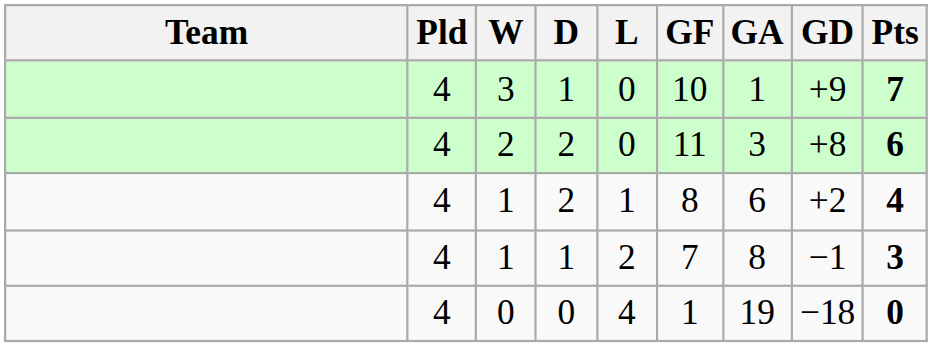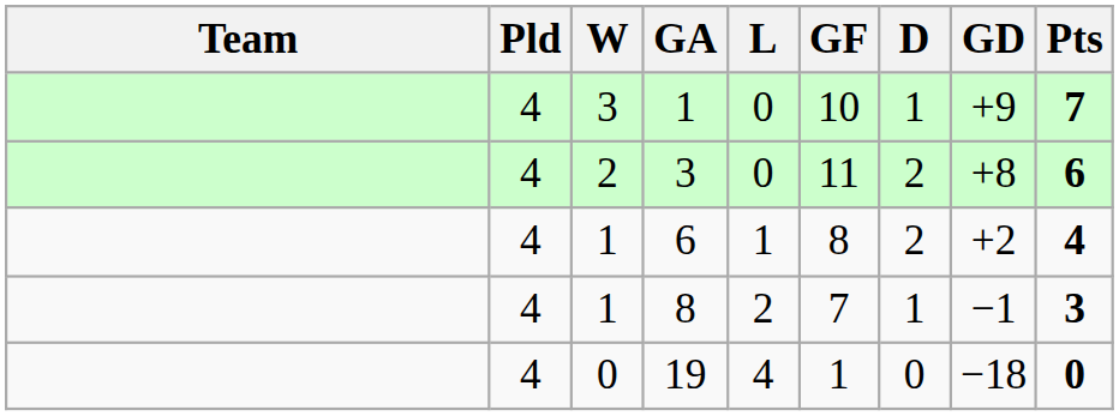columns swapped: D <-> GA
